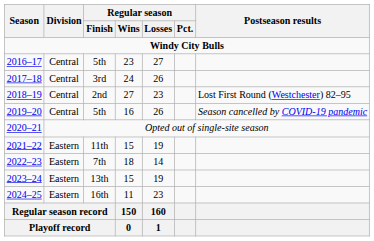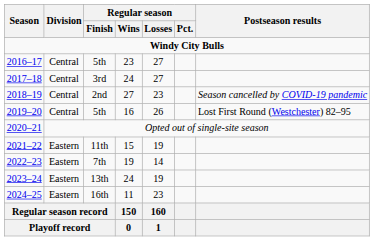3rd | Regular season / Losses: 26 -> 27
2nd | Postseason results: Lost First Round (Westchester) 82–95 -> Season cancelled by COVID-19 pandemic
2019–20 / 5th | Postseason results: Season cancelled by COVID-19 pandemic -> Lost First Round (Westchester) 82–95
7th | Regular season / Wins: 18 -> 19
13th | Regular season / Wins: 15 -> 24
